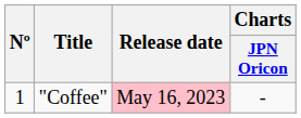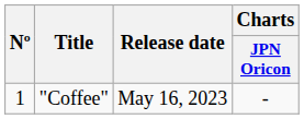"Coffee" | Release date: pink background -> no background
